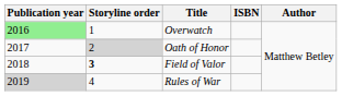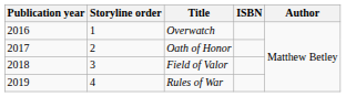Overwatch | Publication year: lightgreen background -> no background
Oath of Honor | Storyline order: lightgrey background -> no background
Field of Valor | Storyline order: bold -> normal
Rules of War | Publication year: lightgrey background -> no background
